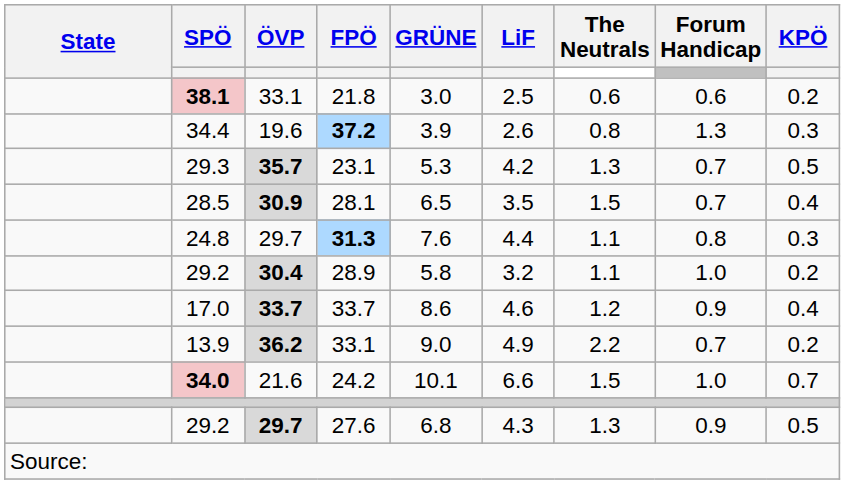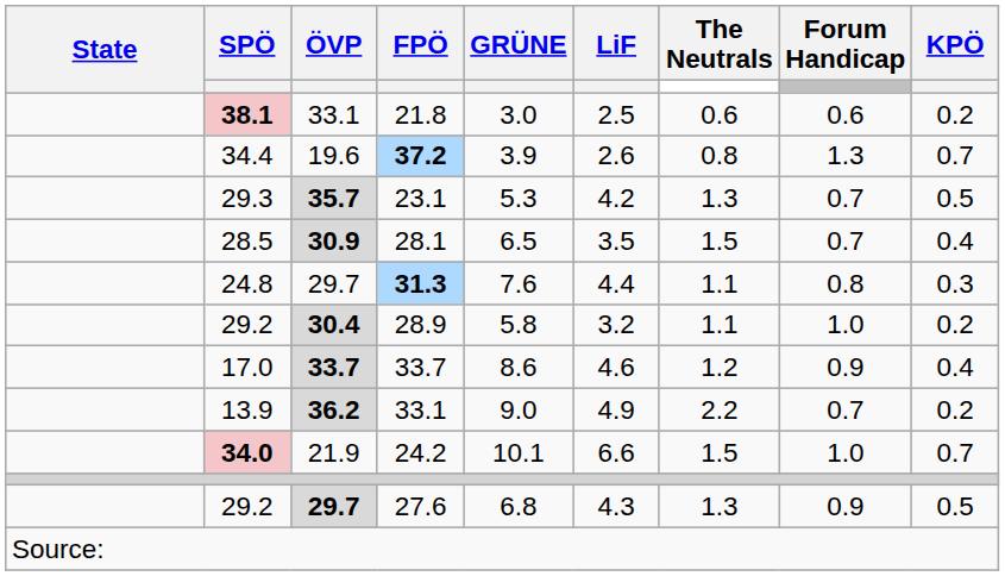37.2 | KPÖ: 0.3 -> 0.7
24.2 | ÖVP: 21.6 -> 21.9
